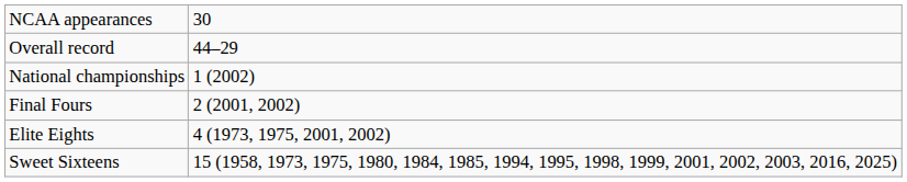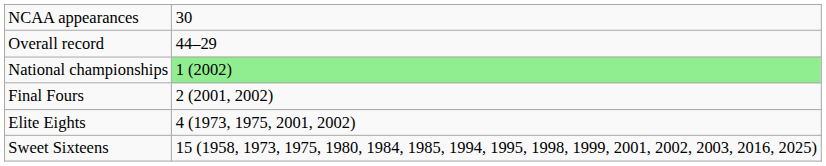National championships | column 2: no background -> lightgreen background
